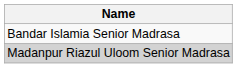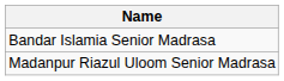row 3 | column 1: lightgrey background -> no background
